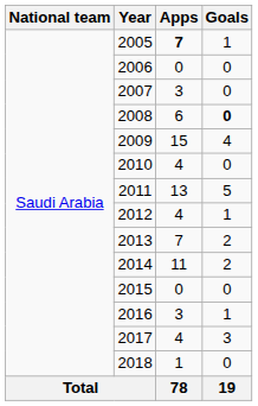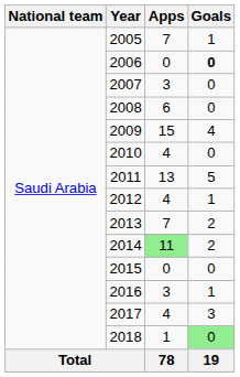2005 | Apps: bold -> normal
2006 | Goals: normal -> bold
2008 | Goals: bold -> normal
2014 | Apps: no background -> lightgreen background
2018 | Goals: no background -> lightgreen background
